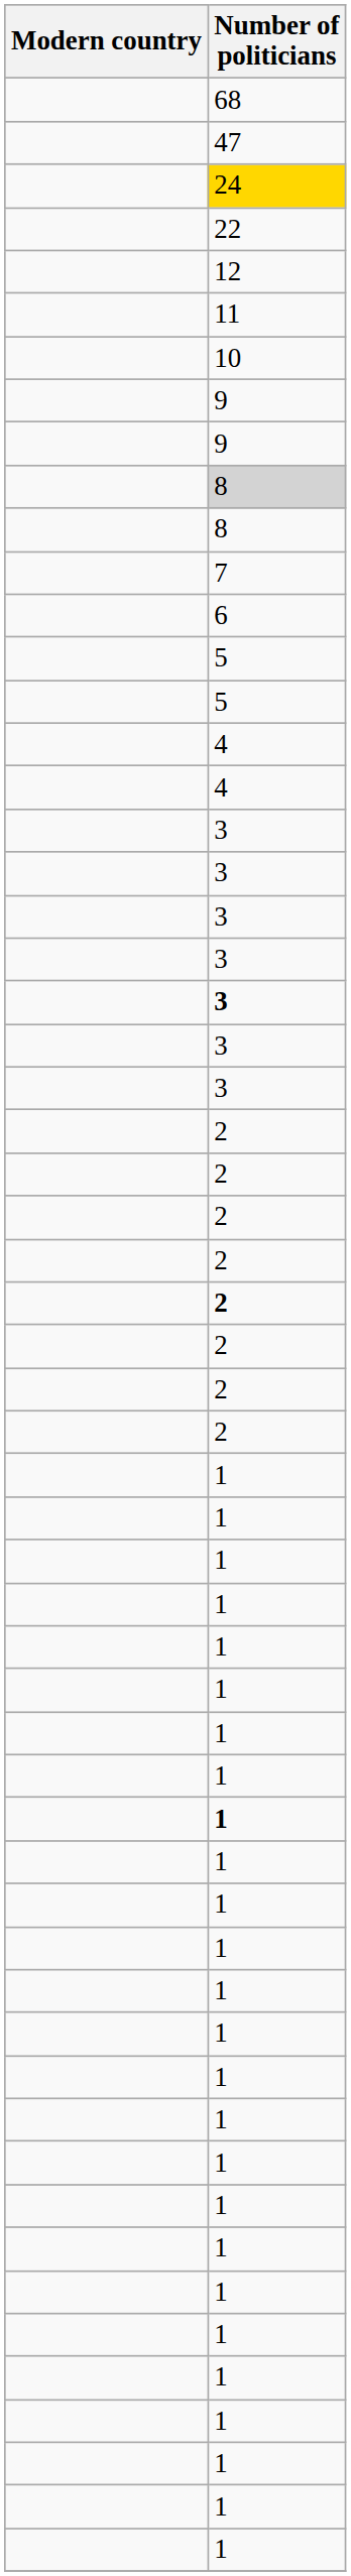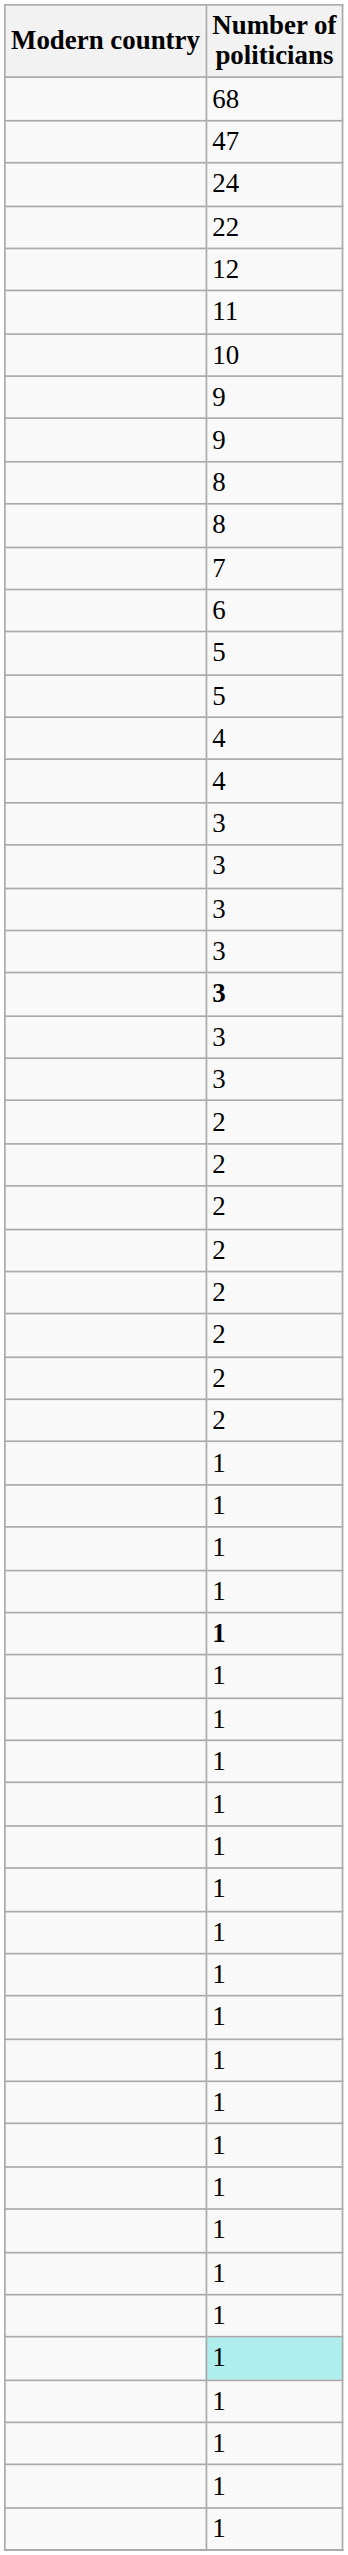row 4 | Number of politicians: gold background -> no background
row 11 | Number of politicians: lightgrey background -> no background
row 30 | Number of politicians: bold -> normal
row 38 | Number of politicians: normal -> bold
row 42 | Number of politicians: bold -> normal
row 55 | Number of politicians: no background -> paleturquoise background
